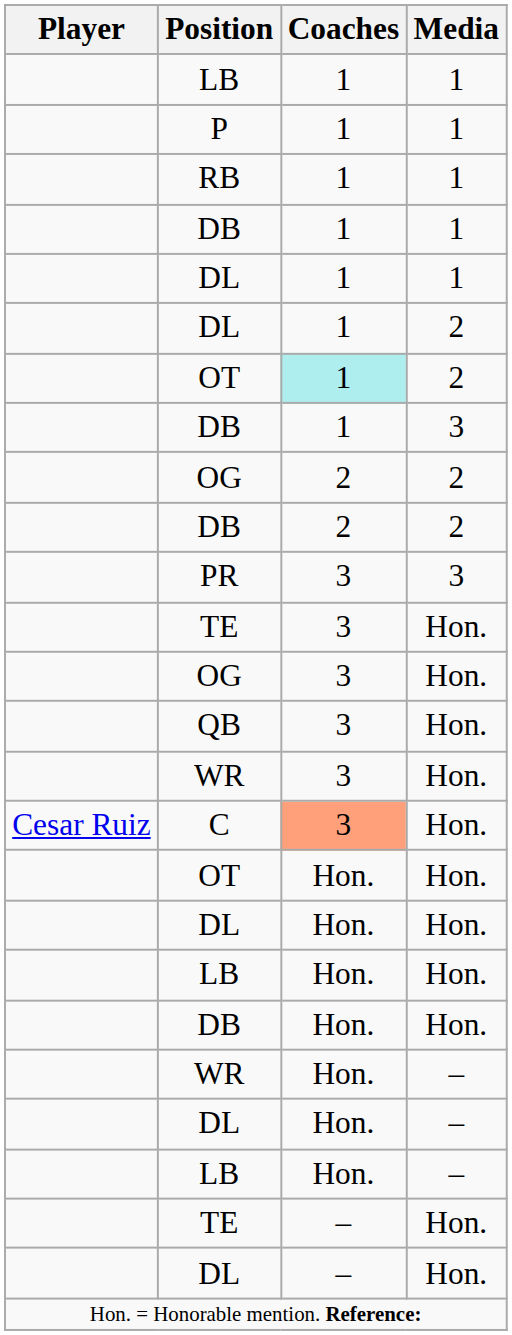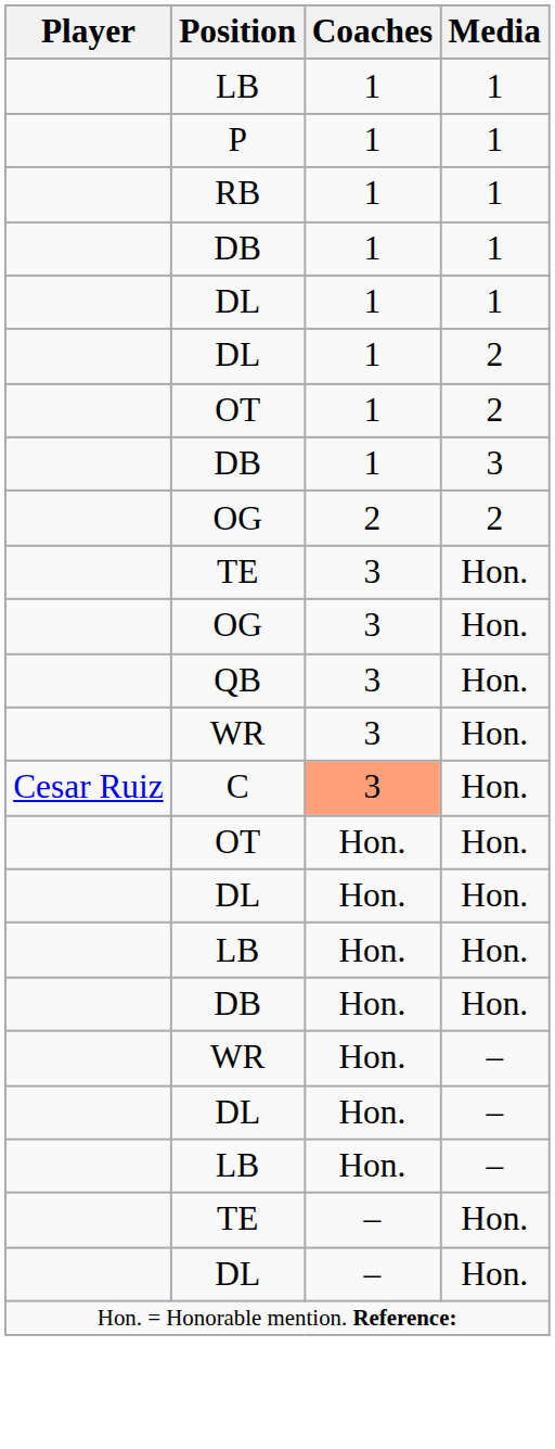OT / 2 | Coaches: paleturquoise background -> no background
- row: DB | 2 | 2
- row: PR | 3 | 3
